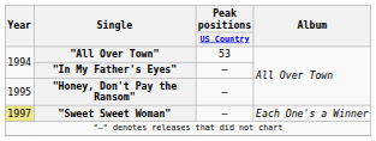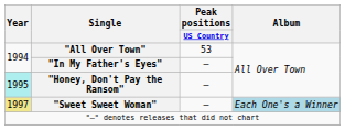"Honey, Don't Pay the Ransom" | Year: no background -> paleturquoise background
"Sweet Sweet Woman" | Album: no background -> lightblue background
